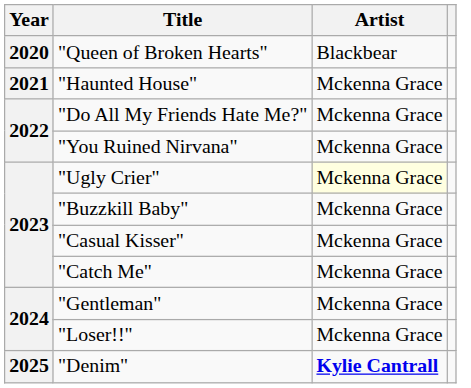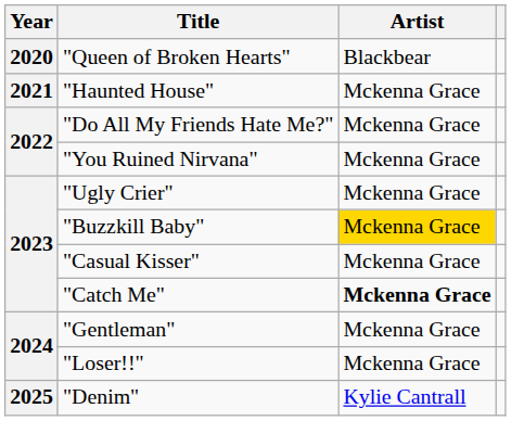"Ugly Crier" | Artist: lightyellow background -> no background
"Buzzkill Baby" | Artist: no background -> gold background
"Catch Me" | Artist: normal -> bold
"Denim" | Artist: bold -> normal
